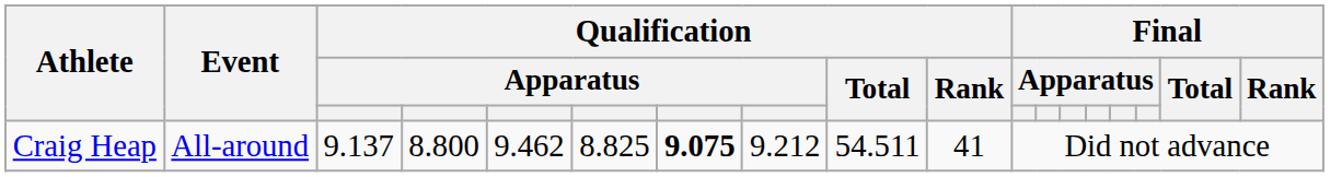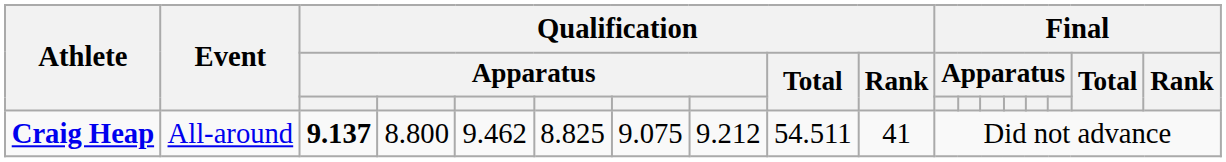row 4 | Athlete: normal -> bold
row 4 | column 3: normal -> bold
row 4 | column 7: bold -> normal
